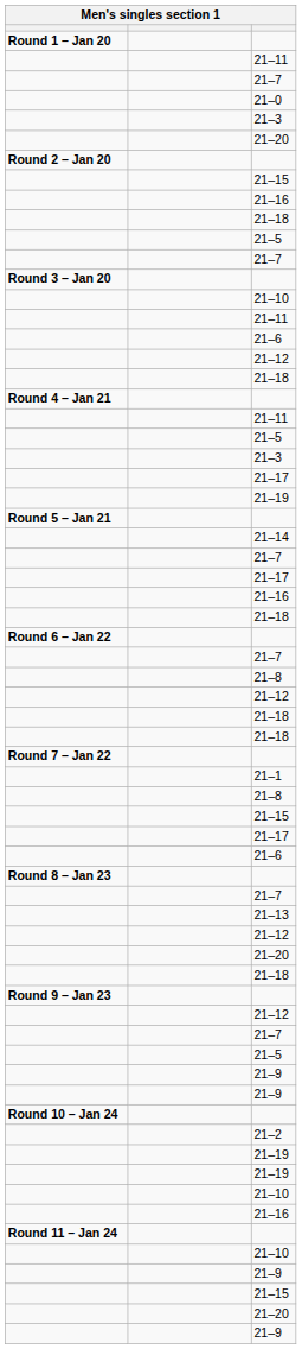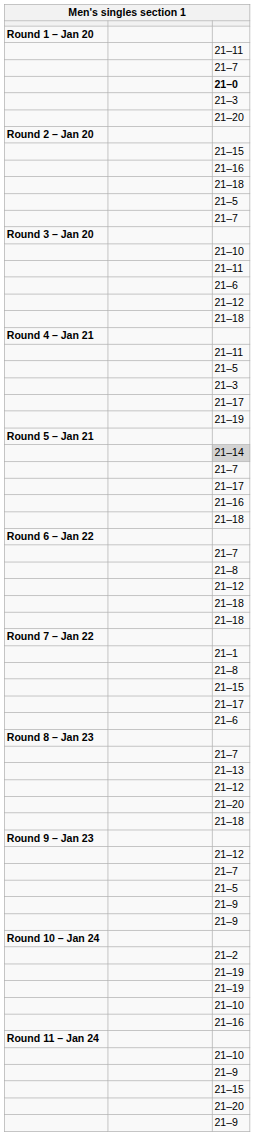21–0 | column 3: normal -> bold
21–14 | column 3: no background -> lightgrey background
